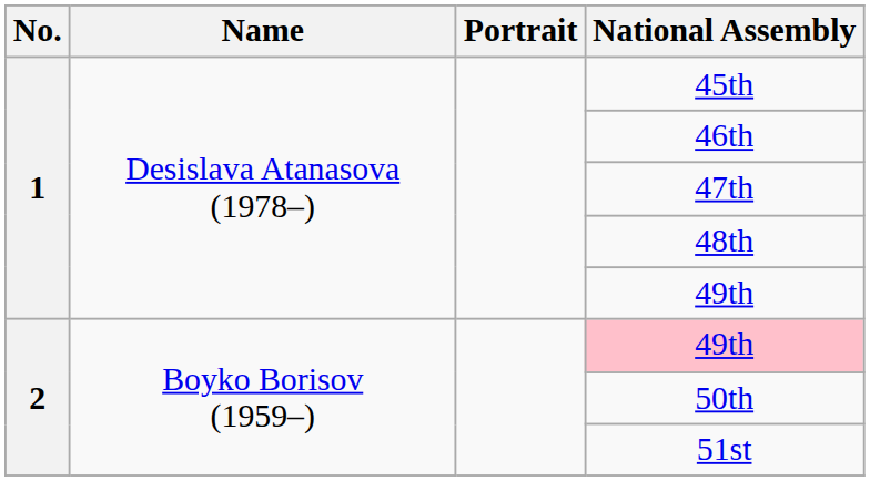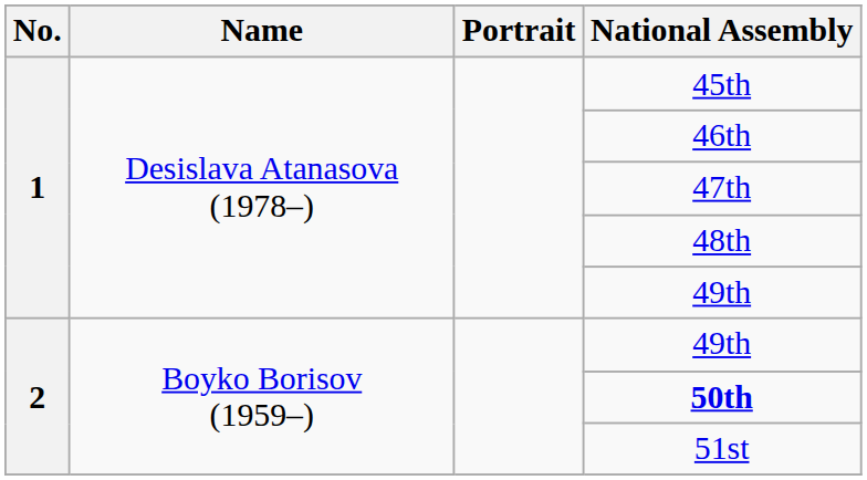2 / 49th | column 4: pink background -> no background
50th | column 4: normal -> bold
